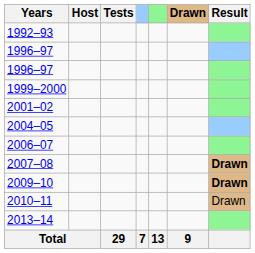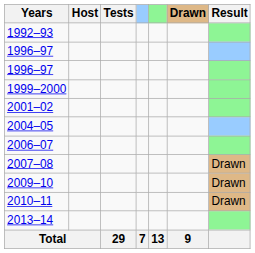2007–08 | Result: bold -> normal
2009–10 | Result: bold -> normal
